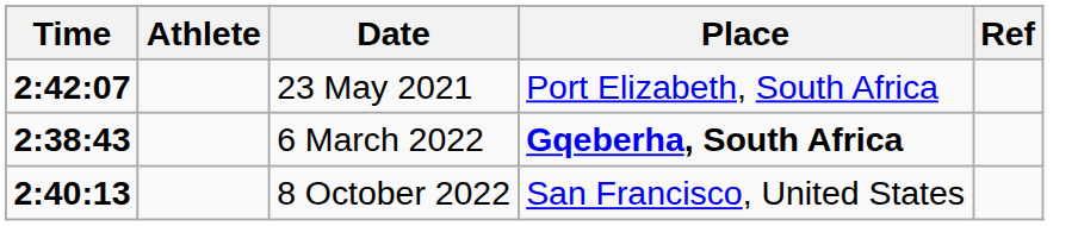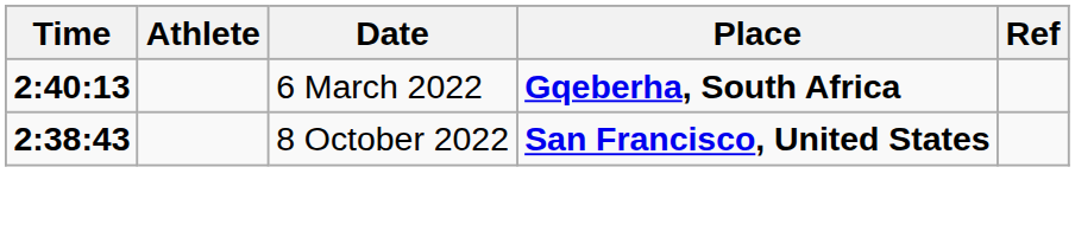- row: 2:42:07 | 23 May 2021 | Port Elizabeth, South Africa
6 March 2022 | Time: 2:38:43 -> 2:40:13
8 October 2022 | Time: 2:40:13 -> 2:38:43
8 October 2022 | Place: normal -> bold
